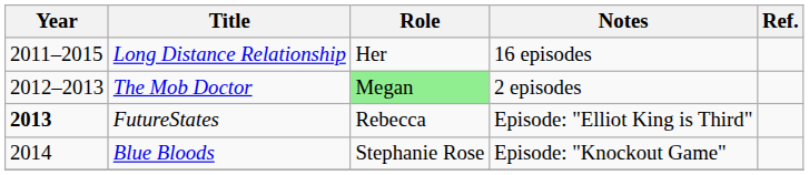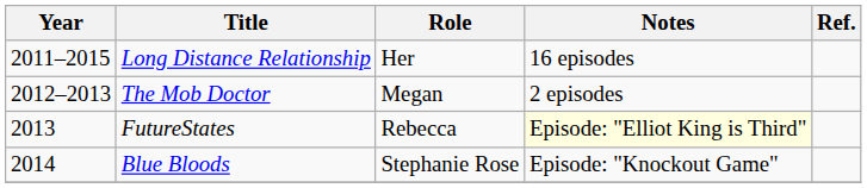The Mob Doctor | Role: lightgreen background -> no background
FutureStates | Year: bold -> normal
FutureStates | Notes: no background -> lightyellow background
